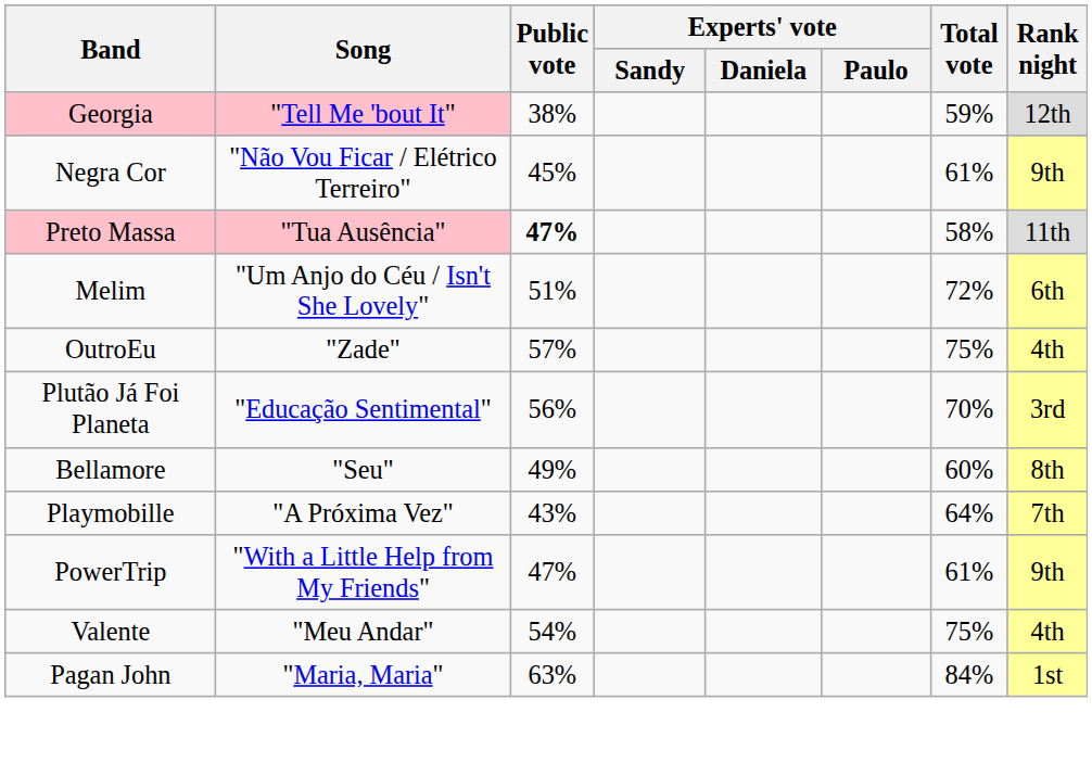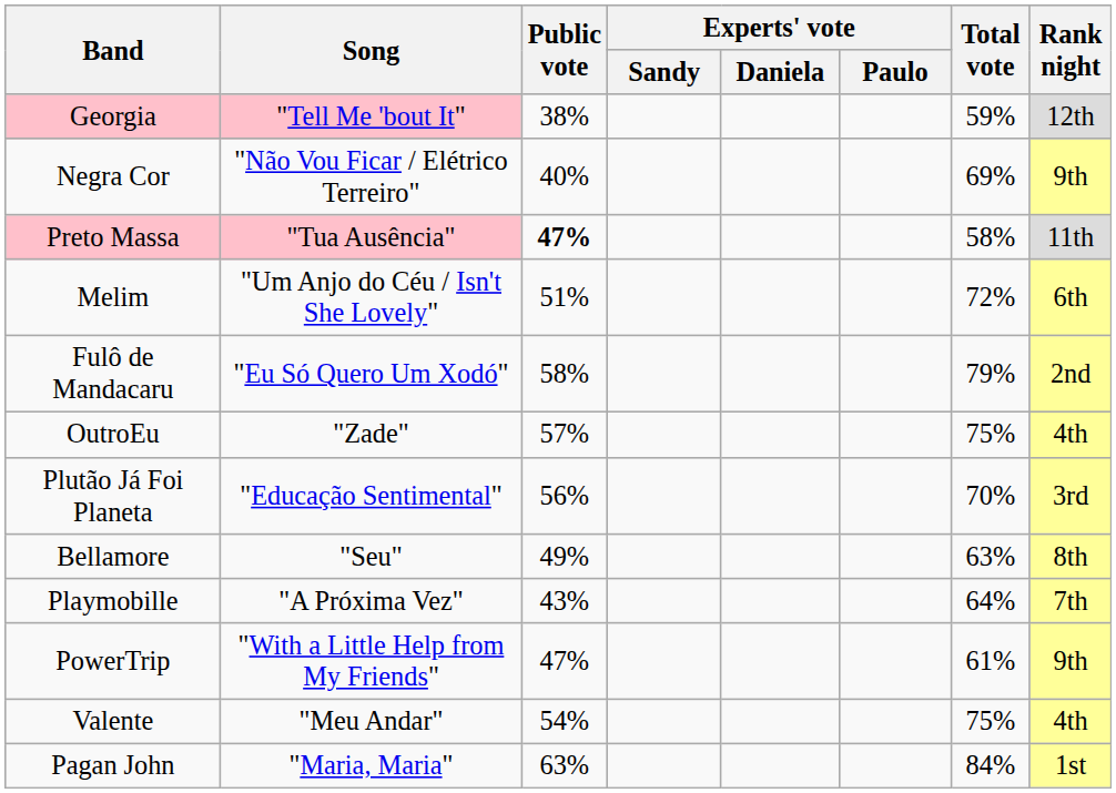Negra Cor | Public vote: 45% -> 40%
Negra Cor | Total vote: 61% -> 69%
+ row: Fulô de Mandacaru | "Eu Só Quero Um Xodó" | 58% | 79% | 2nd
Bellamore | Total vote: 60% -> 63%
